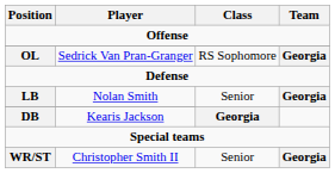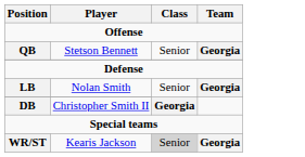+ row: QB | Stetson Bennett | Senior | Georgia
- row: OL | Sedrick Van Pran-Granger | RS Sophomore | Georgia
DB | Player: Kearis Jackson -> Christopher Smith II
WR/ST | Player: Christopher Smith II -> Kearis Jackson
WR/ST | Class: no background -> lightgrey background
